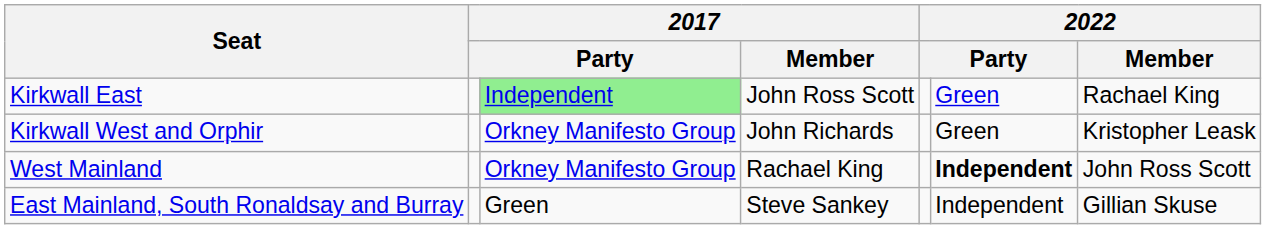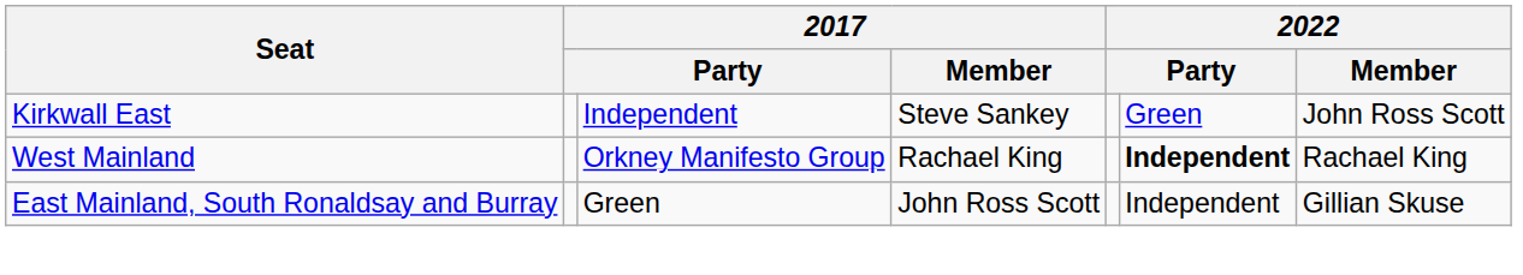Kirkwall East | column 3: lightgreen background -> no background
Kirkwall East | 2017 / Member: John Ross Scott -> Steve Sankey
Kirkwall East | 2022 / Member: Rachael King -> John Ross Scott
- row: Kirkwall West and Orphir | Orkney Manifesto Group | John Richards | Green | Kristopher Leask
West Mainland | 2022 / Member: John Ross Scott -> Rachael King
East Mainland, South Ronaldsay and Burray | 2017 / Member: Steve Sankey -> John Ross Scott
